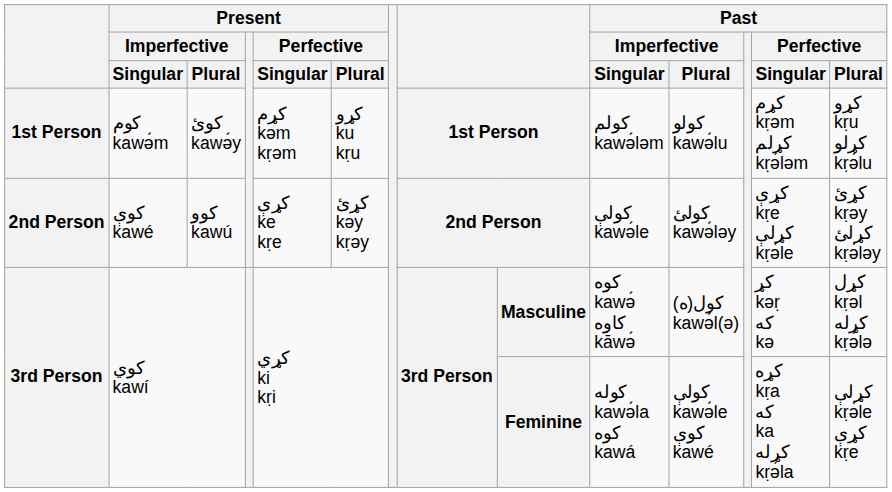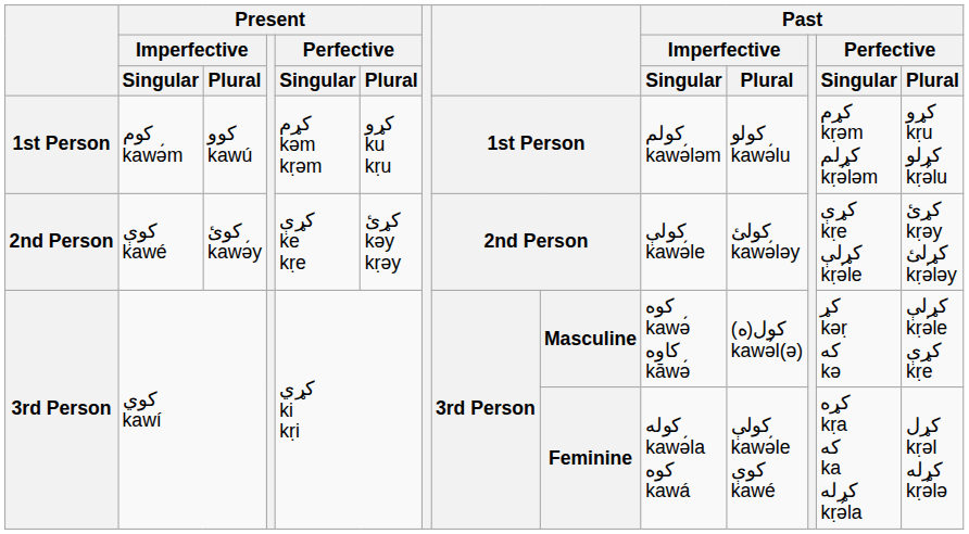row 4 | Present / Imperfective / Plural: کوئ kawə́y -> کوو kawú
row 5 | Present / Imperfective / Plural: کوو kawú -> کوئ kawə́y
row 6 | Past / Perfective / Plural: کړل kṛəl کړله kṛə́lə -> کړلې kṛə́le کړې kṛe
row 7 | Past / Perfective / Plural: کړلې kṛə́le کړې kṛe -> کړل kṛəl کړله kṛə́lə
